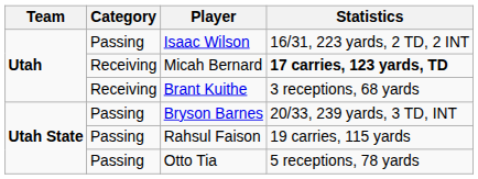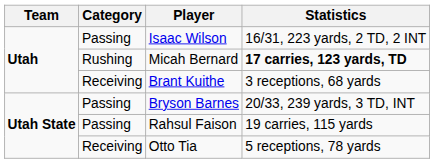Micah Bernard | Category: Receiving -> Rushing
Otto Tia | Category: Passing -> Receiving
